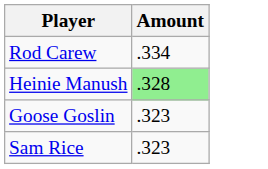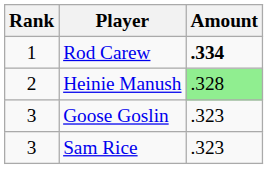+ column: Rank | 1 | 2 | 3 | 3
Rod Carew | Amount: normal -> bold
